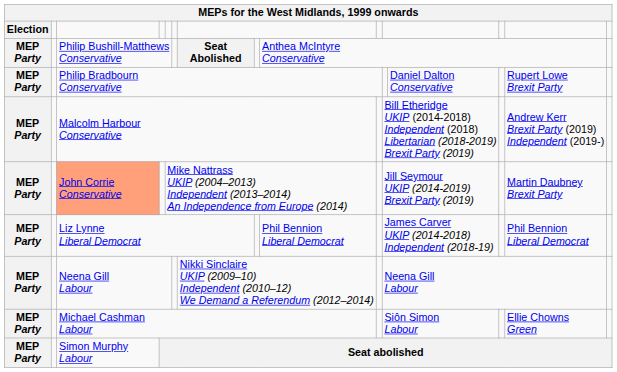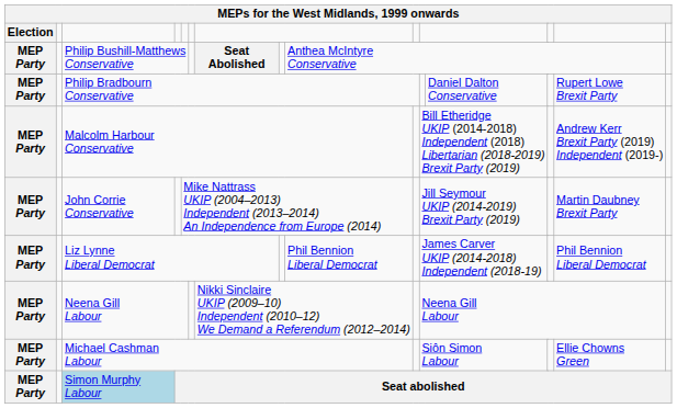John Corrie Conservative | column 3: lightsalmon background -> no background
Simon Murphy Labour | column 3: no background -> lightblue background
